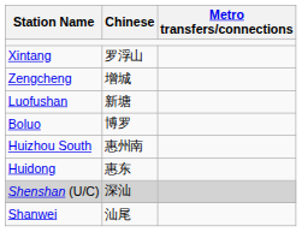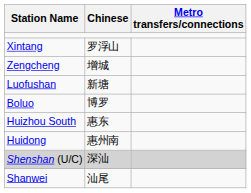Huizhou South | Chinese: 惠州南 -> 惠东
Huidong | Chinese: 惠东 -> 惠州南
